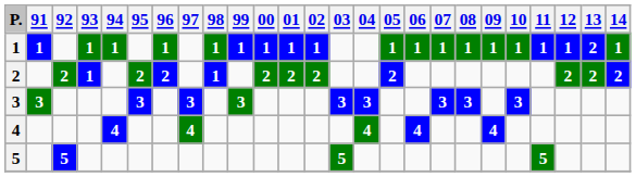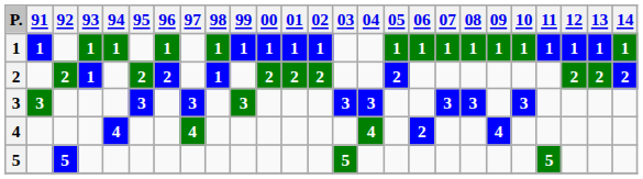row 2 | 13: 2 -> 1
row 5 | 06: 4 -> 2
